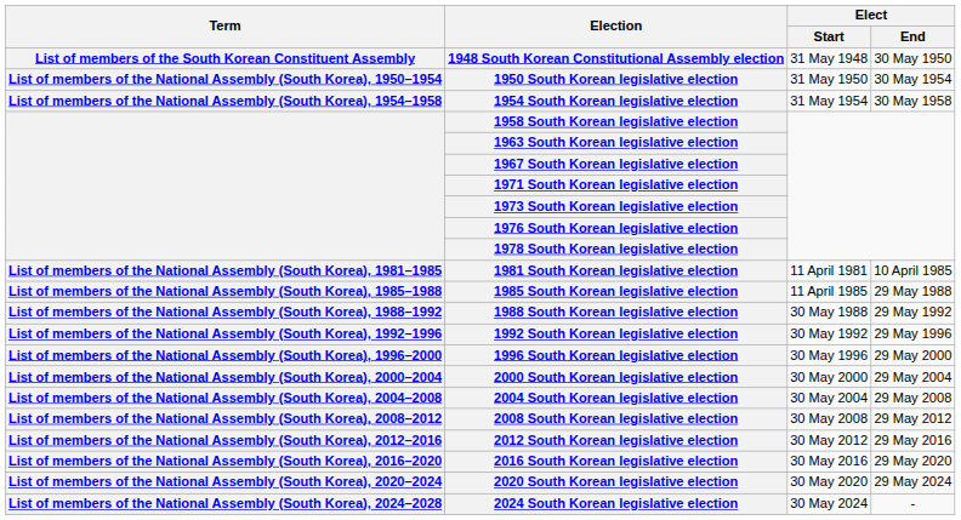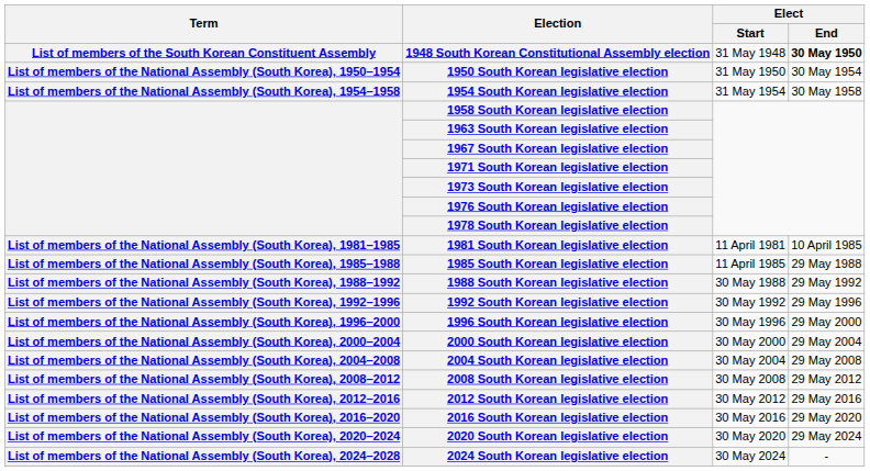List of members of the South Korean Constituent Assembly | Elect / End: normal -> bold
